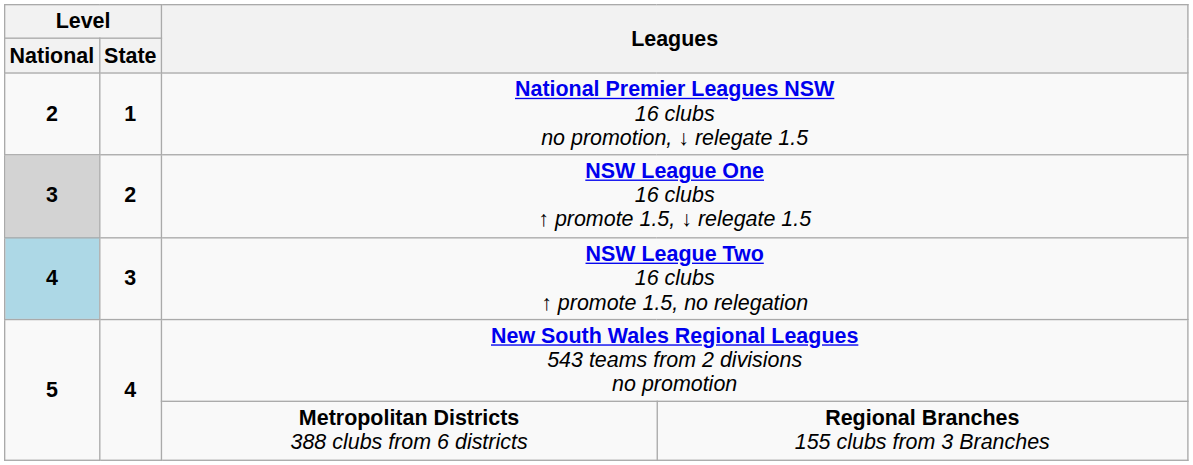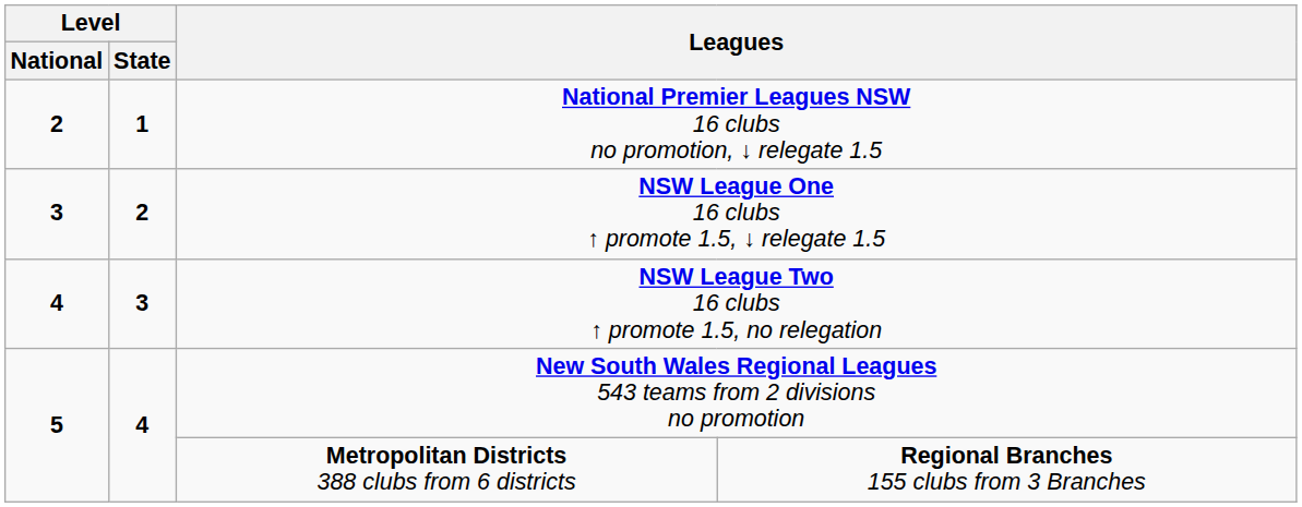NSW League One 16 clubs ↑ promote 1.5, ↓ relegate 1.5 | Level / National: lightgrey background -> no background
NSW League Two 16 clubs ↑ promote 1.5, no relegation | Level / National: lightblue background -> no background
